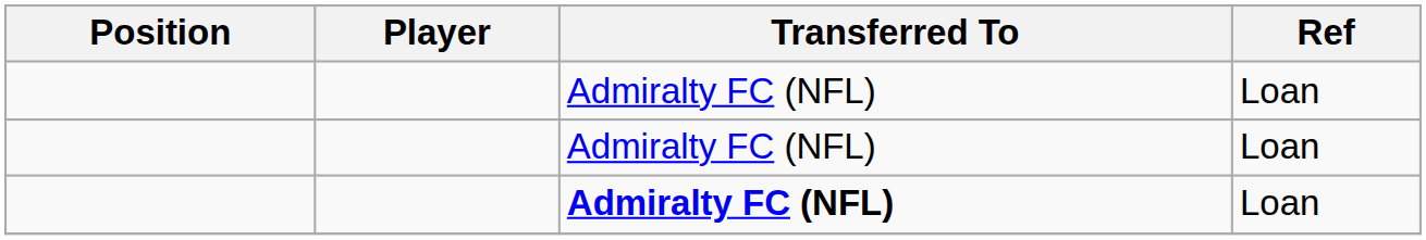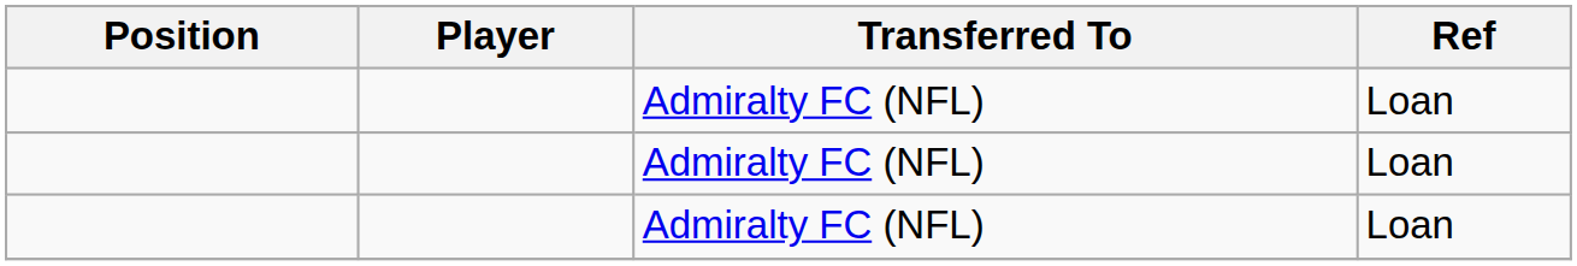row 4 | Transferred To: bold -> normal
